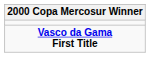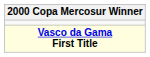row 3 | column 1: no background -> lightyellow background
